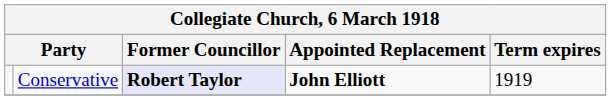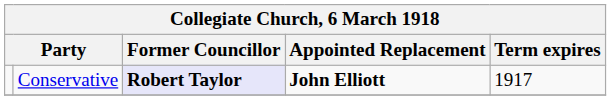Conservative | Term expires: 1919 -> 1917
